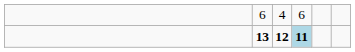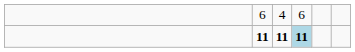row 2 | column 2: 13 -> 11
row 2 | column 3: 12 -> 11
